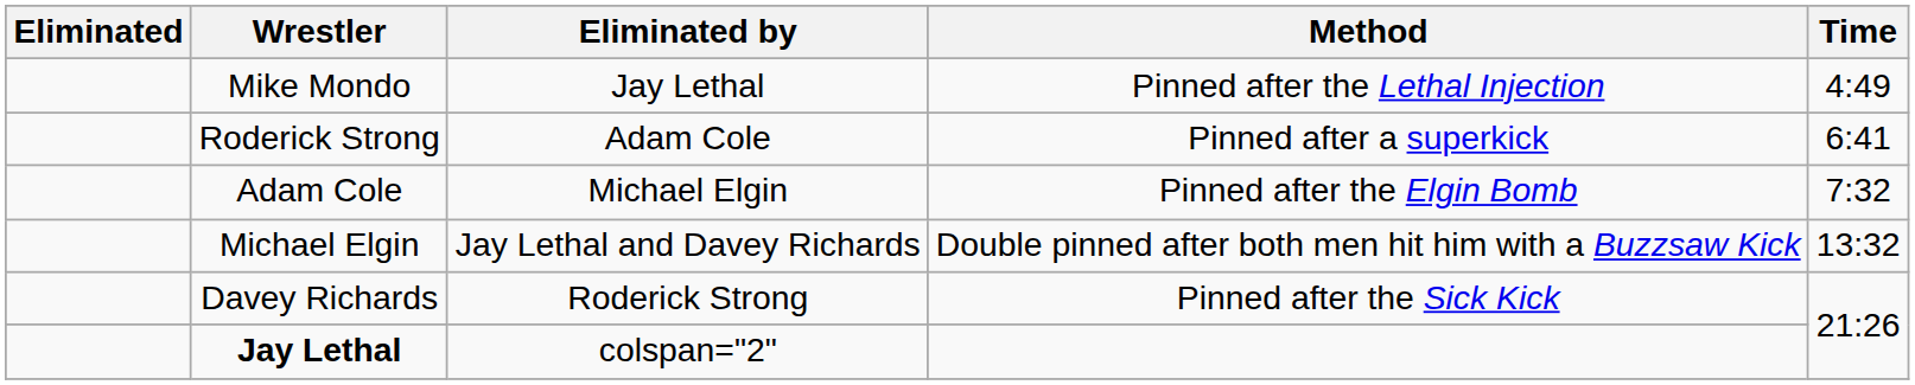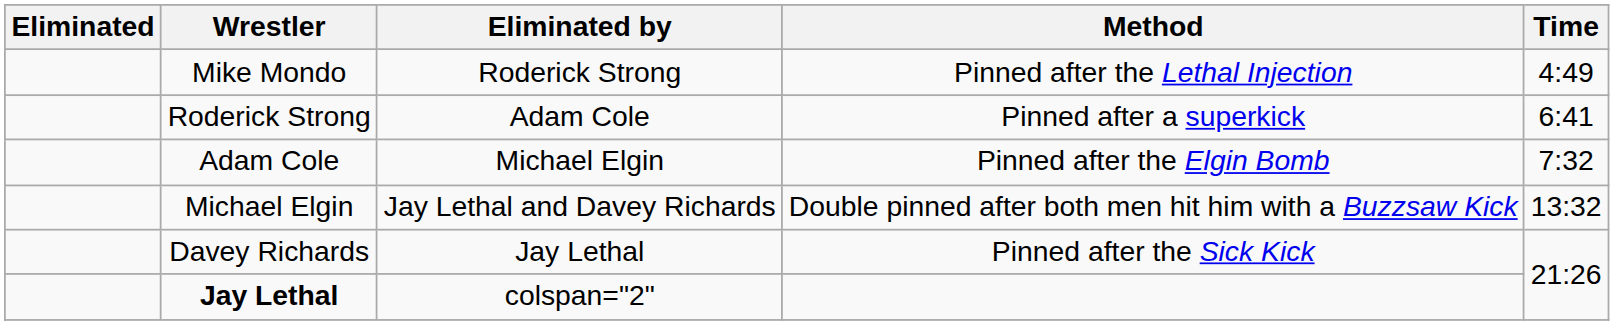Mike Mondo | Eliminated by: Jay Lethal -> Roderick Strong
Davey Richards | Eliminated by: Roderick Strong -> Jay Lethal
